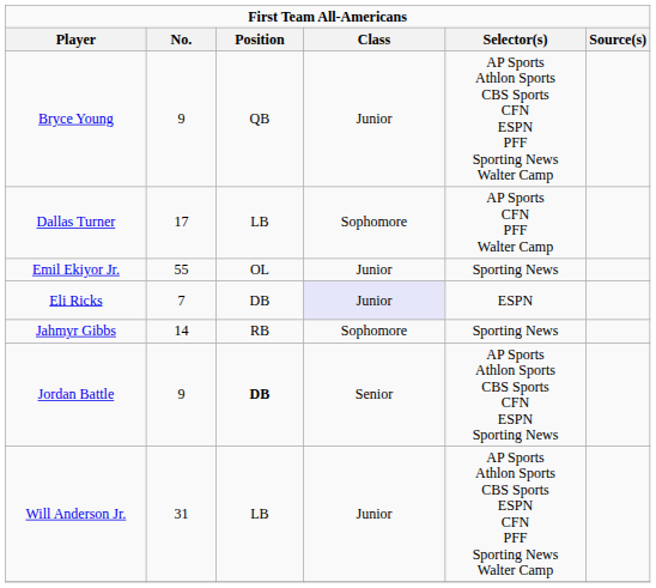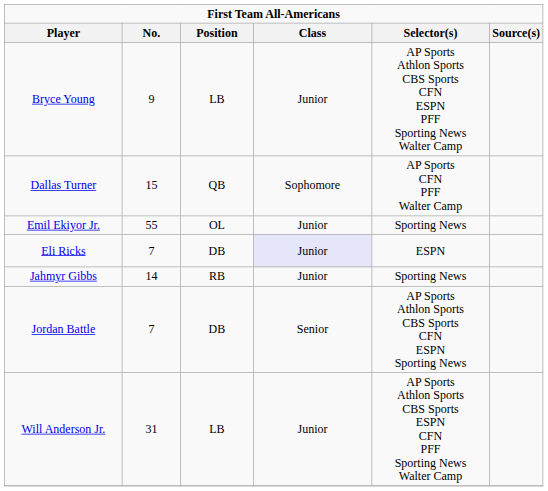Bryce Young | Position: QB -> LB
Dallas Turner | No.: 17 -> 15
Dallas Turner | Position: LB -> QB
Jahmyr Gibbs | Class: Sophomore -> Junior
Jordan Battle | No.: 9 -> 7
Jordan Battle | Position: bold -> normal
